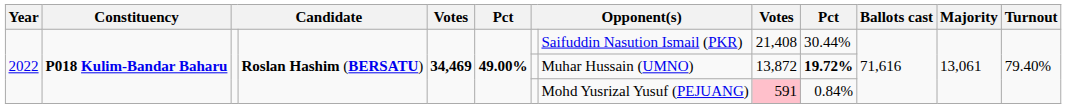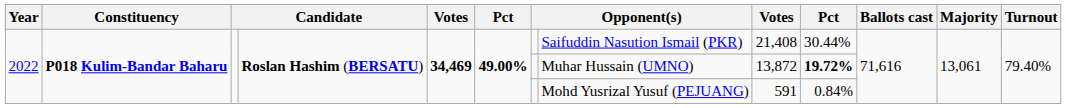row 4 | column 9: pink background -> no background
